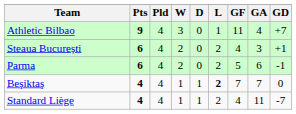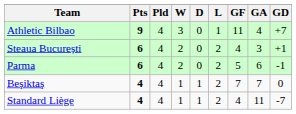Beşiktaş | L: bold -> normal
